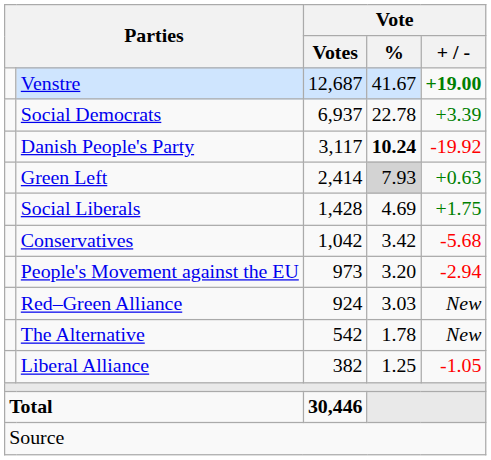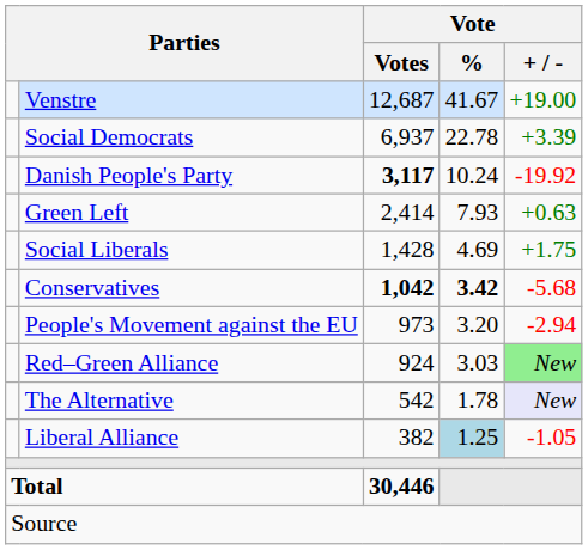Venstre | Vote / + / -: bold -> normal
Danish People's Party | Vote / Votes: normal -> bold
Danish People's Party | Vote / %: bold -> normal
Green Left | Vote / %: lightgrey background -> no background
Conservatives | Vote / Votes: normal -> bold
Conservatives | Vote / %: normal -> bold
Red–Green Alliance | Vote / + / -: no background -> lightgreen background
The Alternative | Vote / + / -: no background -> lavender background
Liberal Alliance | Vote / %: no background -> lightblue background
